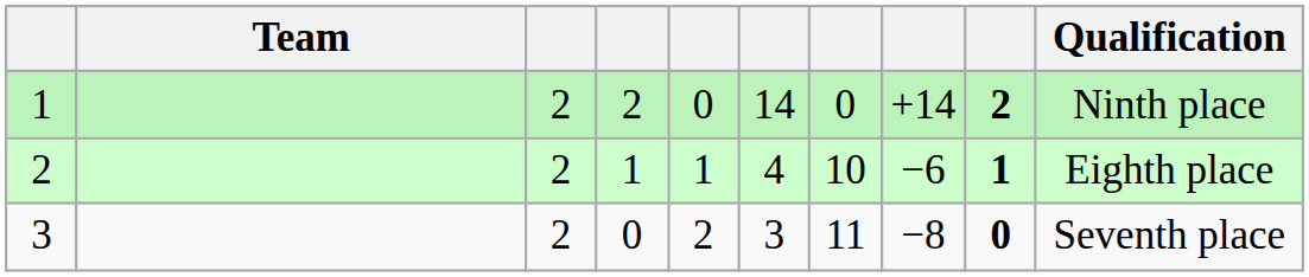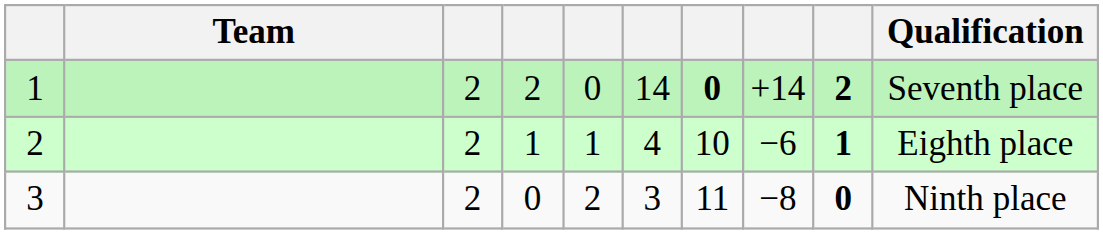row 2 | column 7: normal -> bold
row 2 | Qualification: Ninth place -> Seventh place
row 4 | Qualification: Seventh place -> Ninth place
